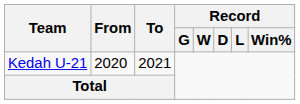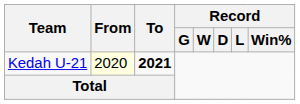Kedah U-21 | From: no background -> lightyellow background
Kedah U-21 | To: normal -> bold
